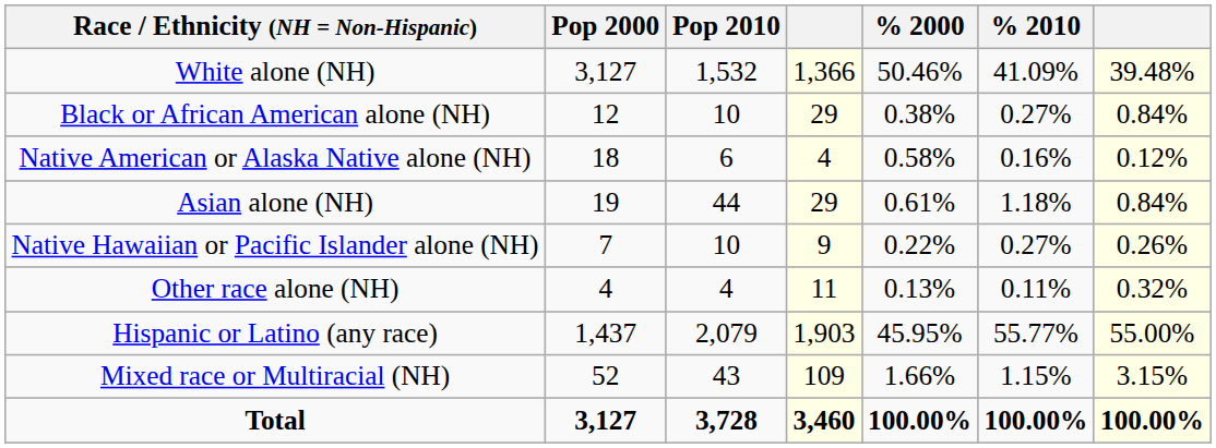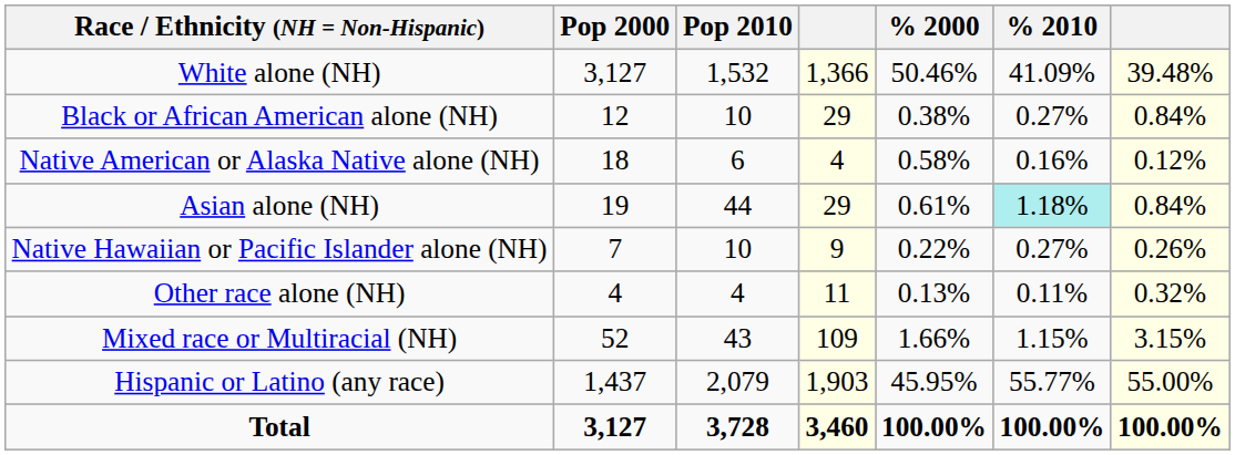Asian alone (NH) | % 2010: no background -> paleturquoise background
rows swapped: Mixed race or Multiracial (NH) <-> Hispanic or Latino (any race)
